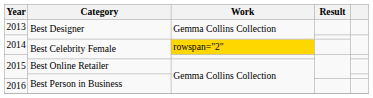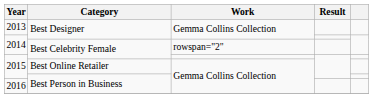2014 / Best Celebrity Female | Work: gold background -> no background
